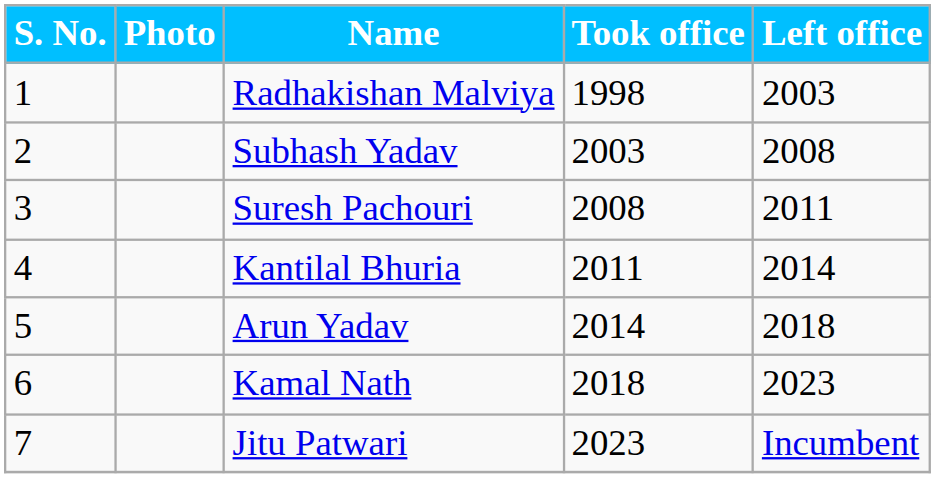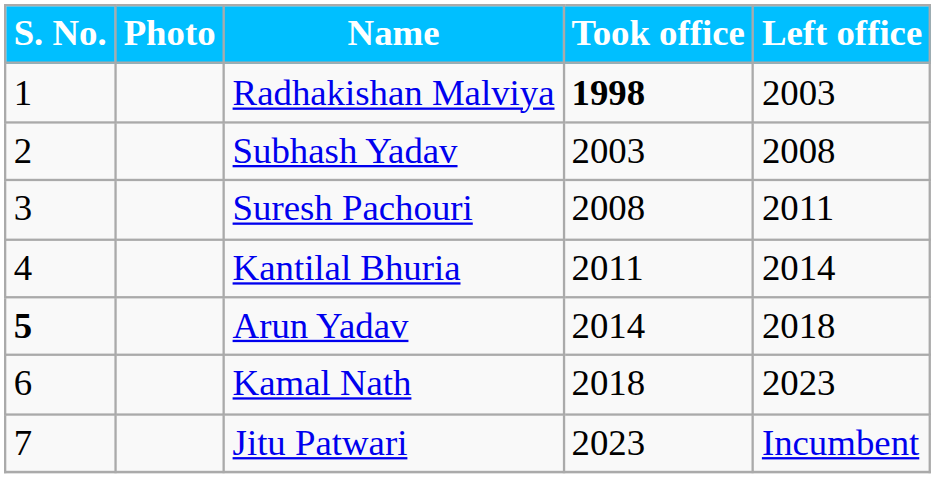Radhakishan Malviya | Took office: normal -> bold
Arun Yadav | S. No.: normal -> bold
